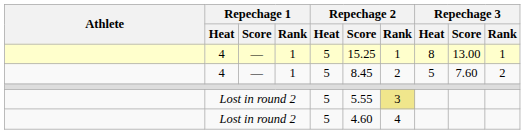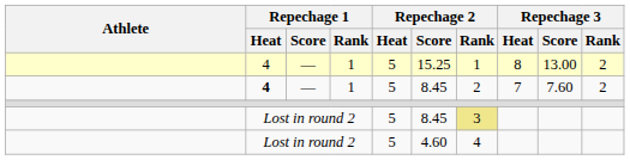row 3 | Repechage 3 / Rank: 1 -> 2
row 4 | Repechage 1 / Heat: normal -> bold
row 4 | Repechage 3 / Heat: 5 -> 7
row 6 | Repechage 2 / Score: 5.55 -> 8.45
